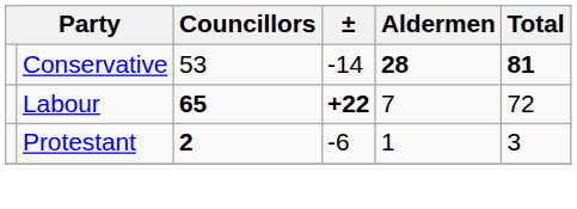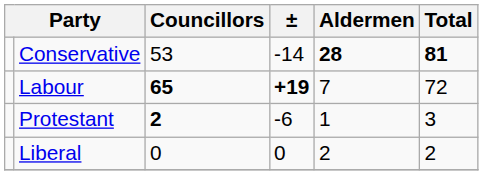Labour | ±: +22 -> +19
+ row: Liberal | 0 | 0 | 2 | 2
